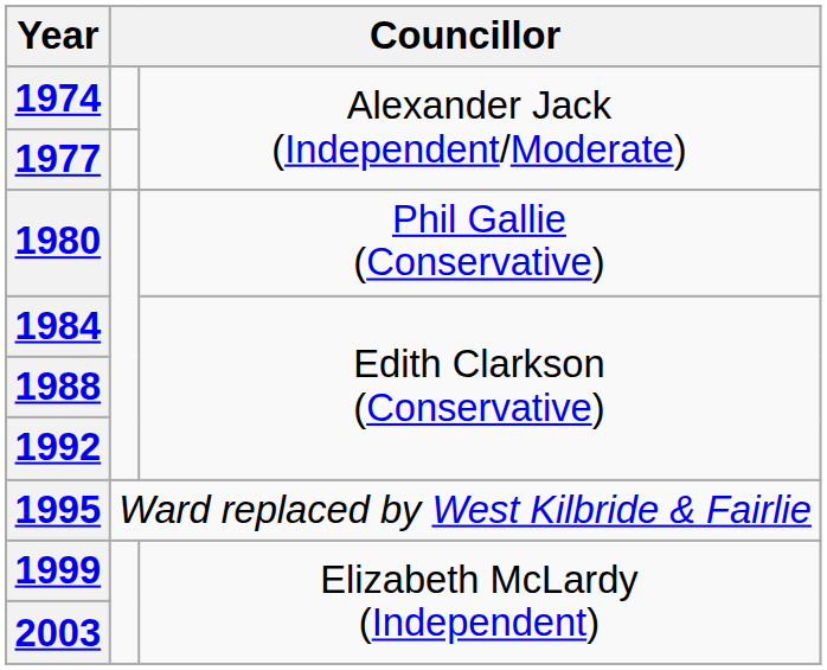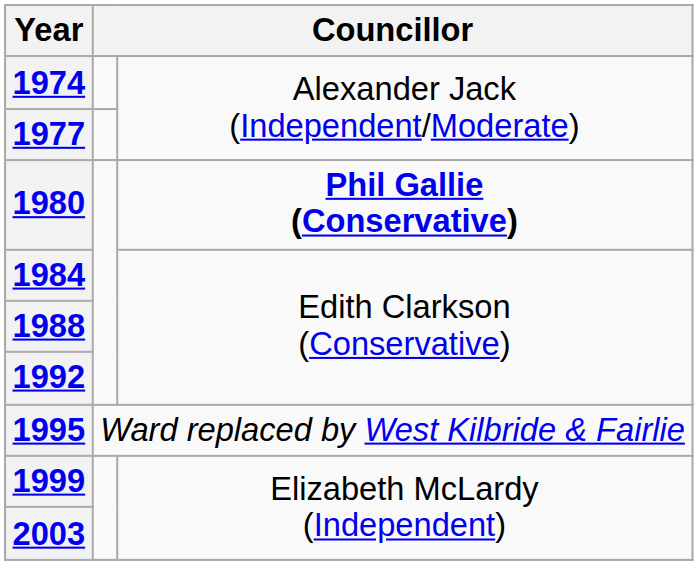1980 | column 3: normal -> bold
